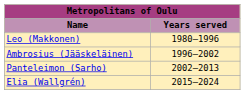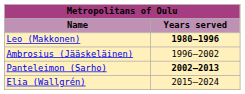Leo (Makkonen) | Years served: normal -> bold
Panteleimon (Sarho) | Years served: normal -> bold
